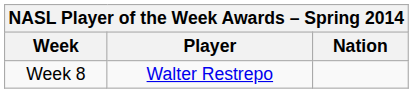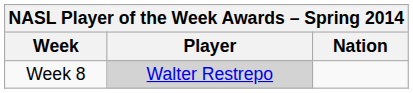Week 8 | Player: no background -> lightgrey background
